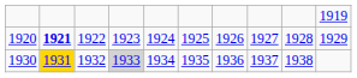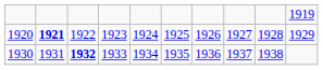1930 | column 2: gold background -> no background
1930 | column 3: normal -> bold
1930 | column 4: lightgrey background -> no background
